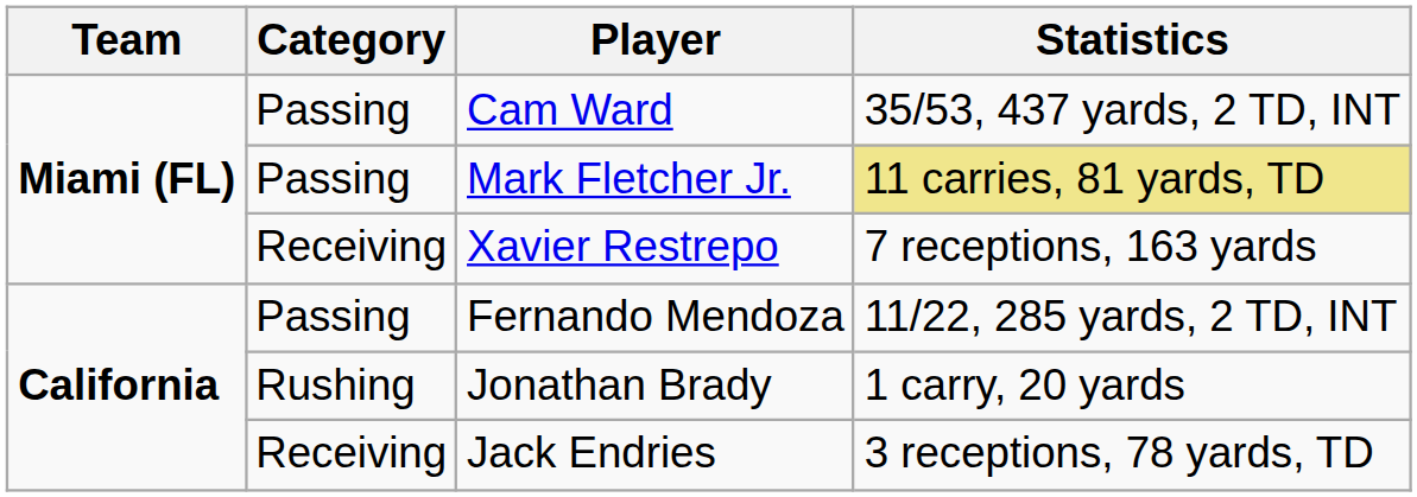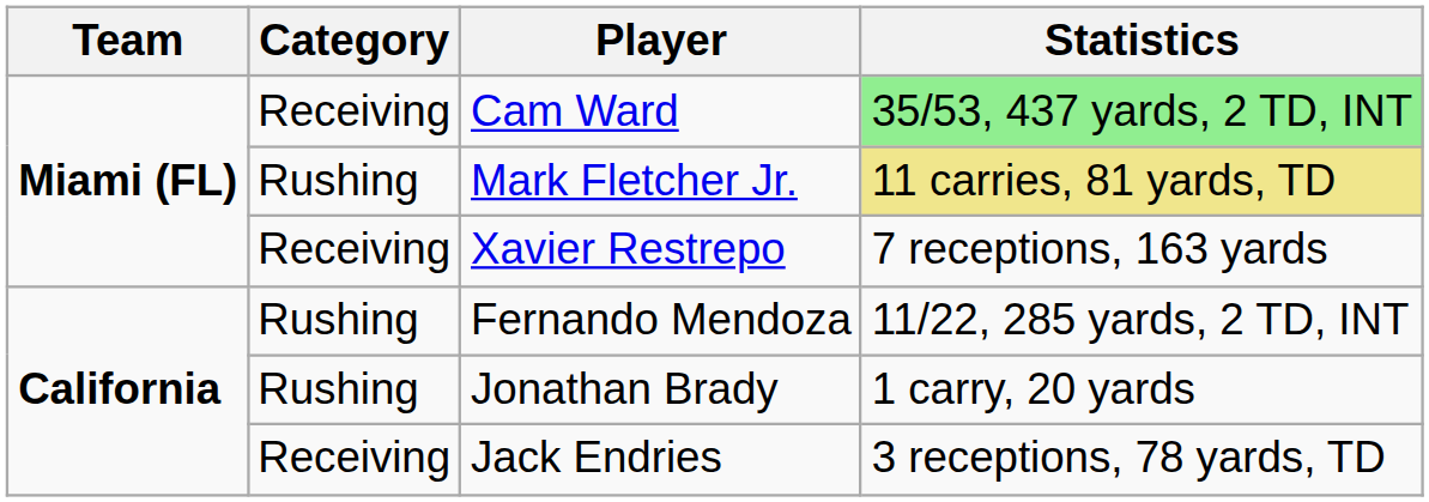Cam Ward | Category: Passing -> Receiving
Cam Ward | Statistics: no background -> lightgreen background
Mark Fletcher Jr. | Category: Passing -> Rushing
Fernando Mendoza | Category: Passing -> Rushing
